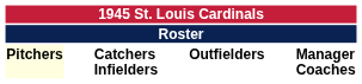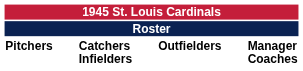Pitchers | column 1: lightyellow background -> no background
